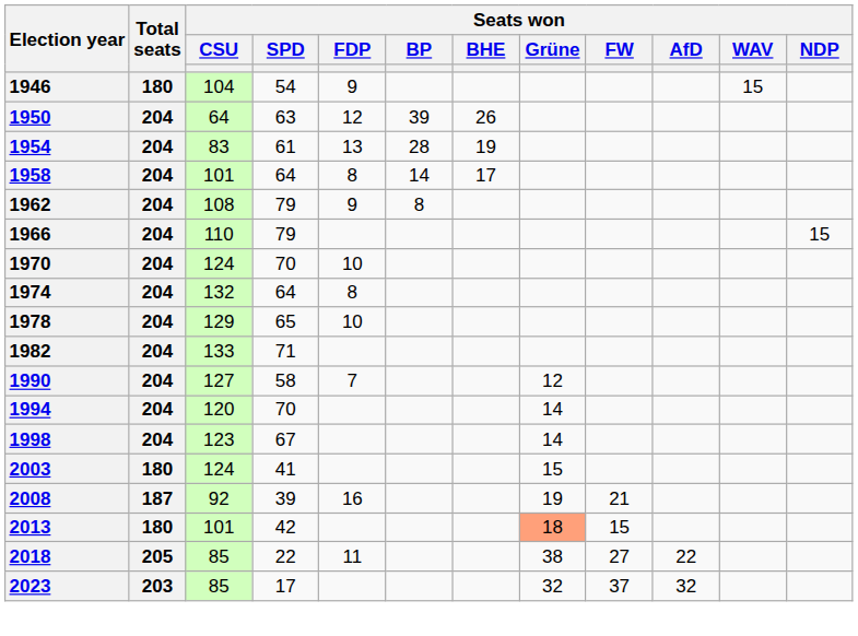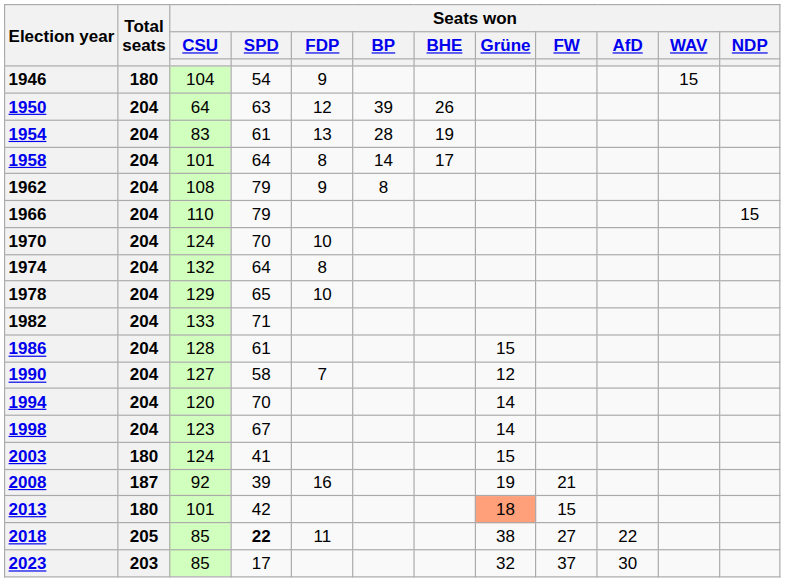+ row: 1986 | 204 | 128 | 61 | 15
2018 | Seats won / SPD: normal -> bold
2023 | Seats won / AfD: 32 -> 30
